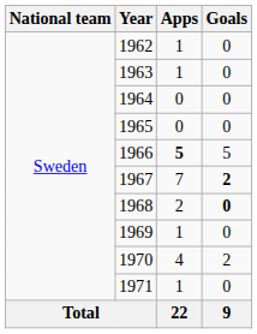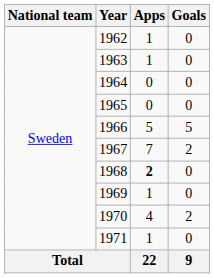1966 | Apps: bold -> normal
1967 | Goals: bold -> normal
1968 | Apps: normal -> bold
1968 | Goals: bold -> normal
